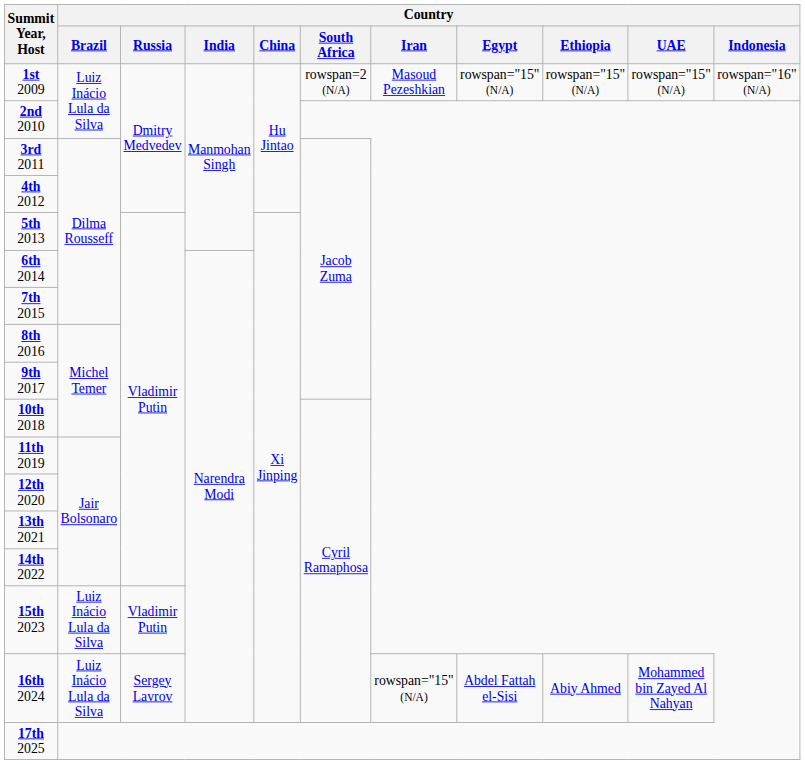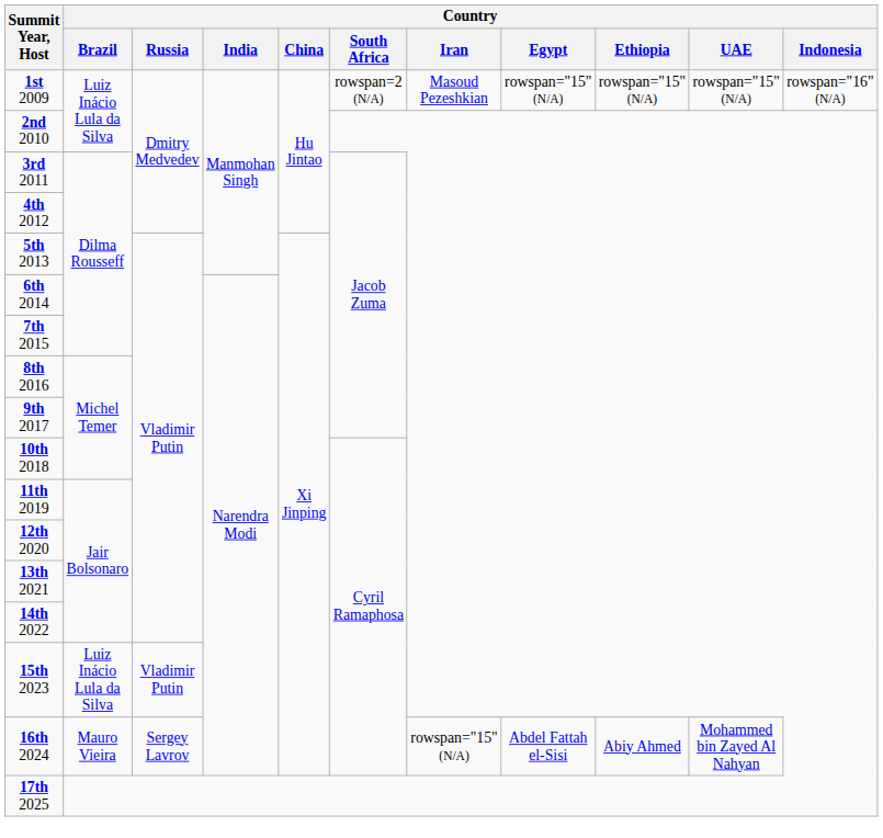16th 2024 | Country / Brazil: Luiz Inácio Lula da Silva -> Mauro Vieira
